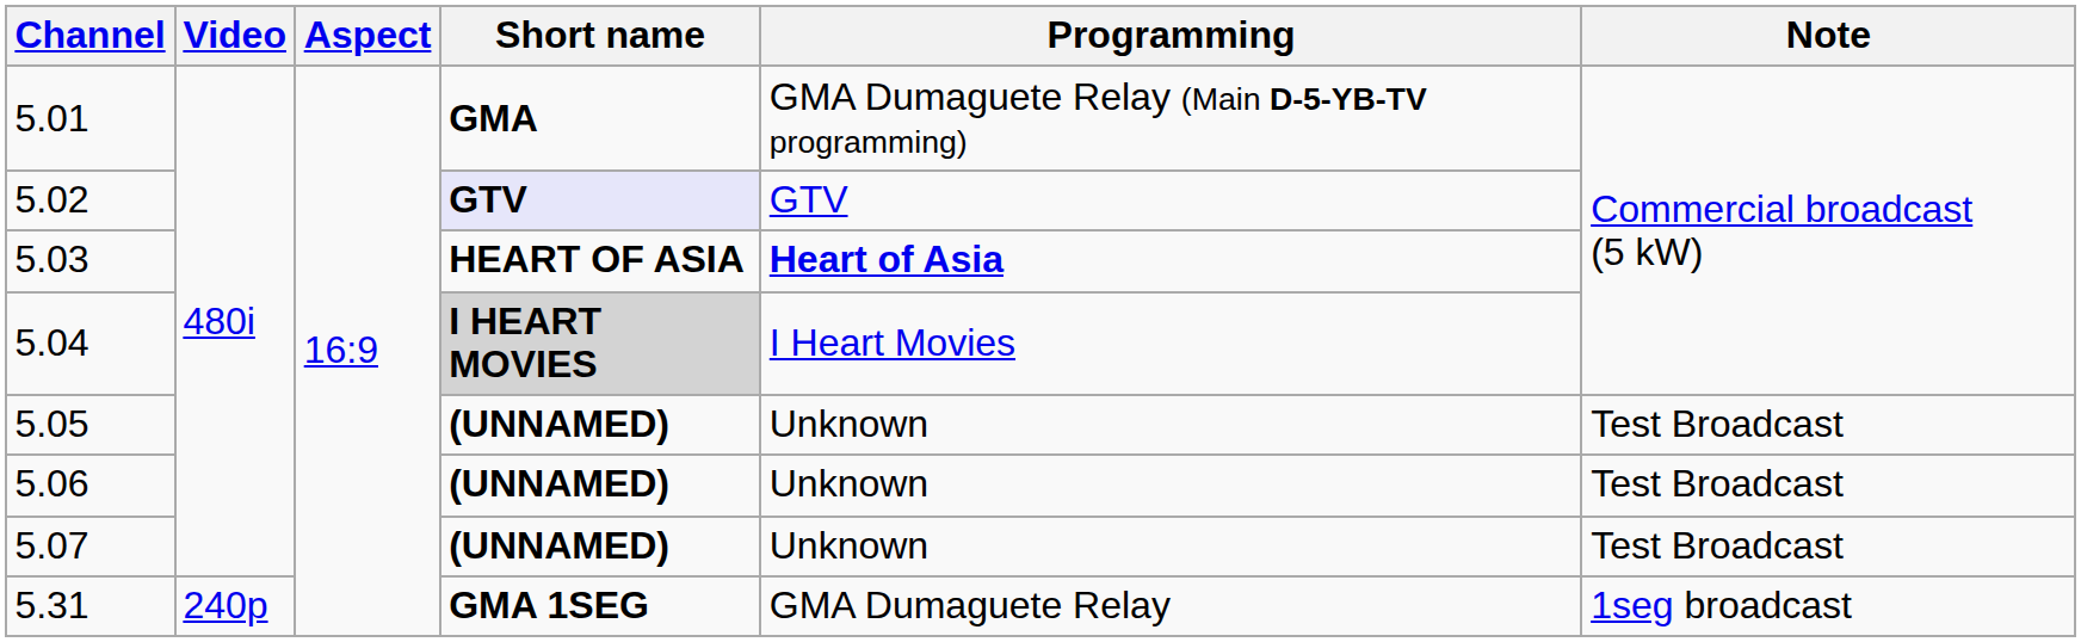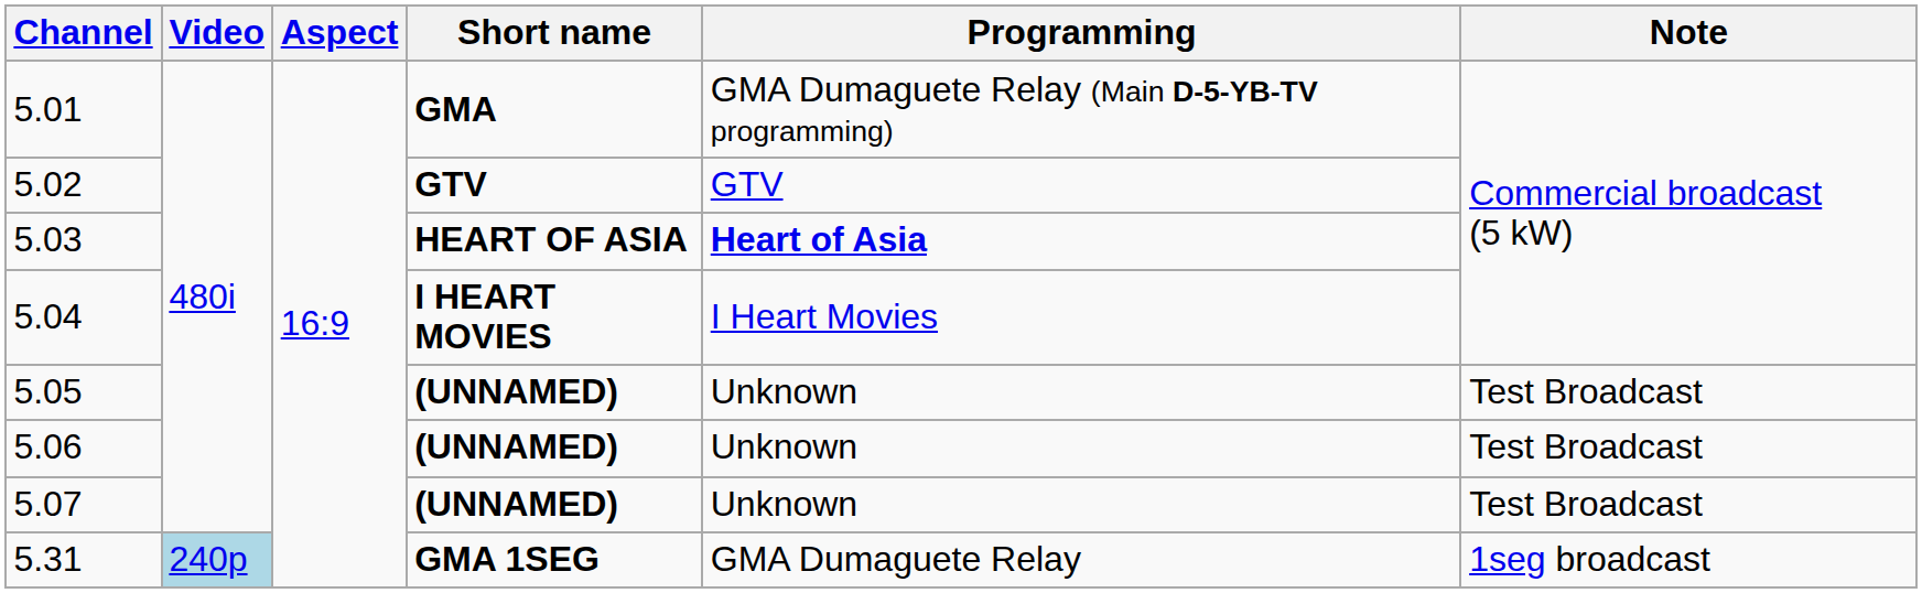5.02 | Short name: lavender background -> no background
5.04 | Short name: lightgrey background -> no background
5.31 | Video: no background -> lightblue background
